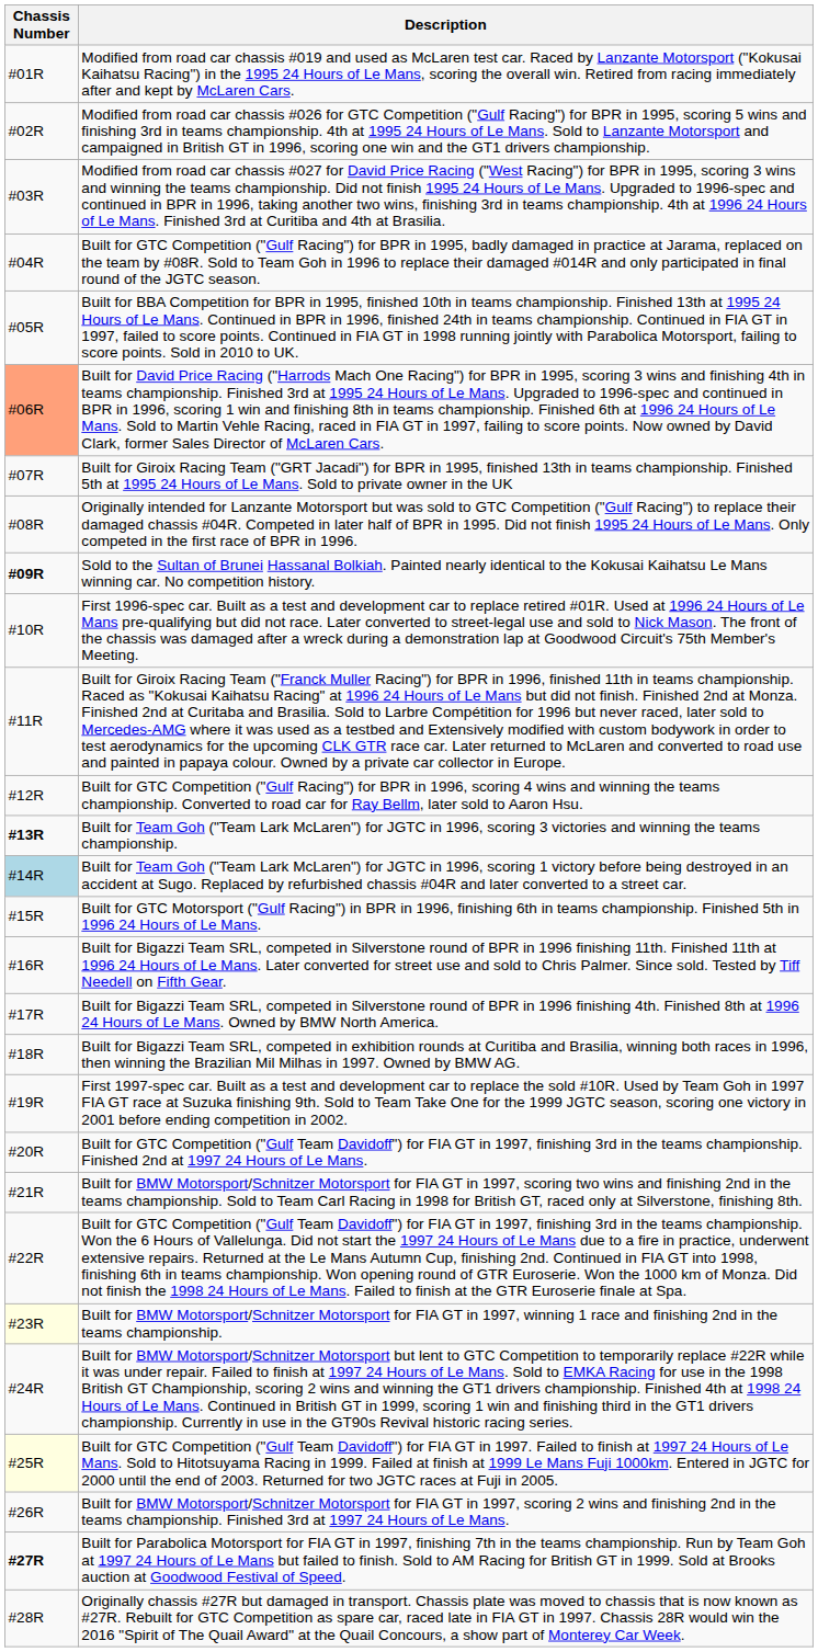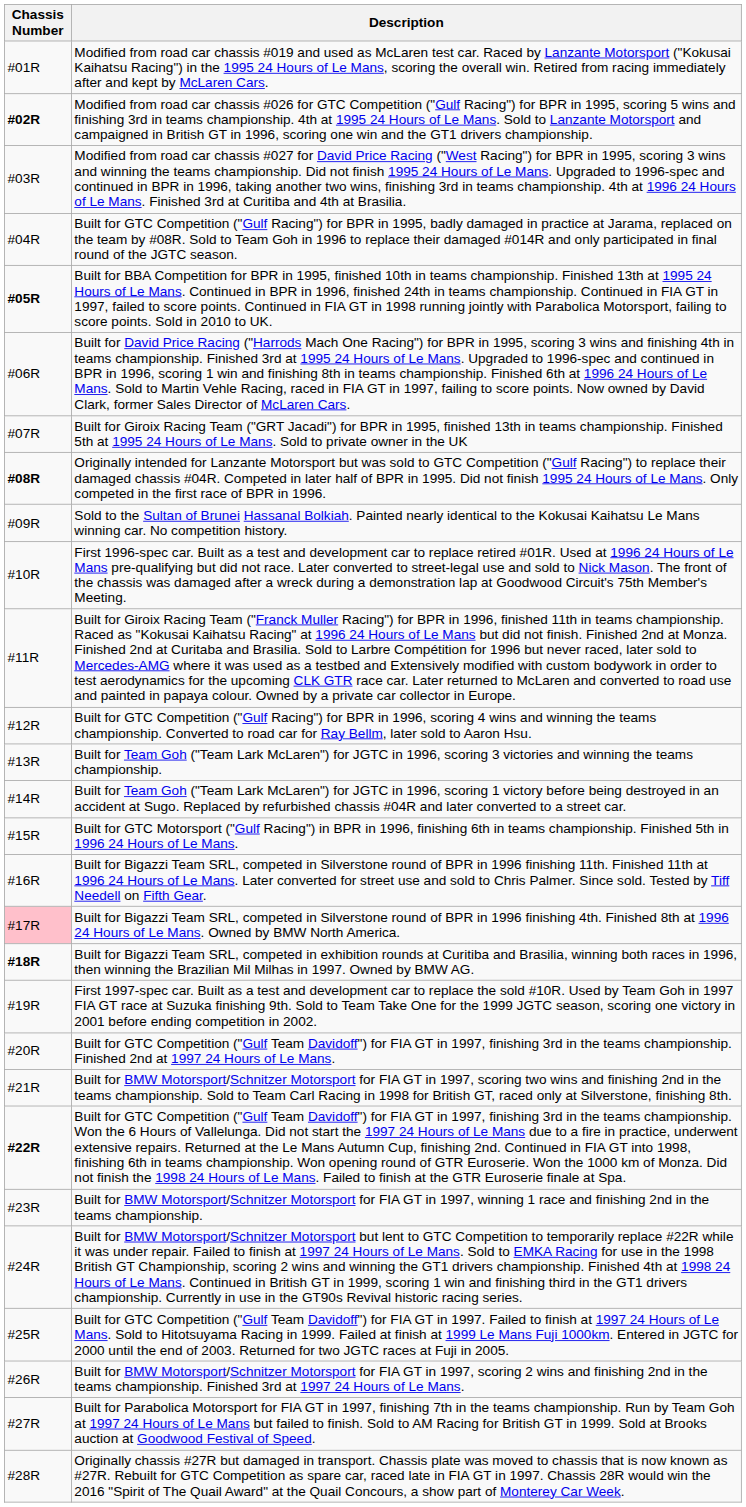row 3 | Chassis Number: normal -> bold
row 6 | Chassis Number: normal -> bold
row 7 | Chassis Number: lightsalmon background -> no background
row 9 | Chassis Number: normal -> bold
row 10 | Chassis Number: bold -> normal
row 14 | Chassis Number: bold -> normal
row 15 | Chassis Number: lightblue background -> no background
row 18 | Chassis Number: no background -> pink background
row 19 | Chassis Number: normal -> bold
row 23 | Chassis Number: normal -> bold
row 24 | Chassis Number: lightyellow background -> no background
row 26 | Chassis Number: lightyellow background -> no background
row 28 | Chassis Number: bold -> normal
